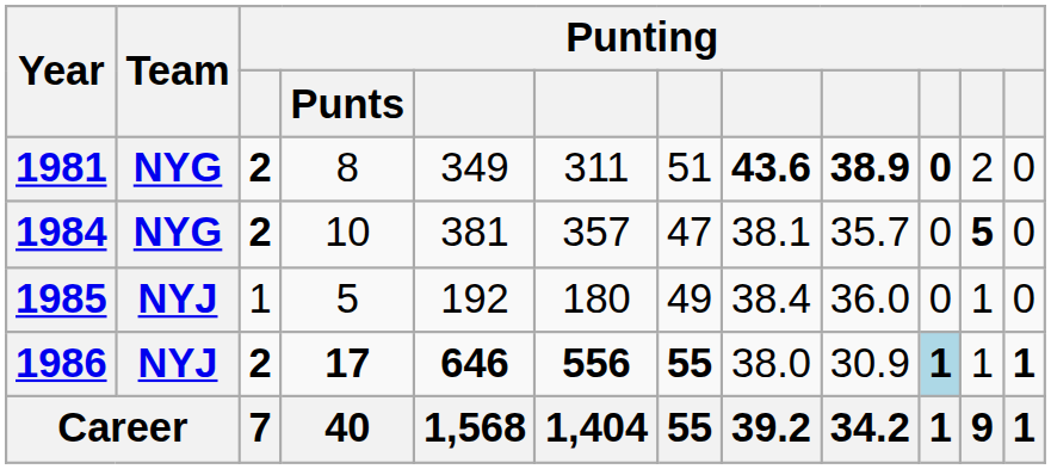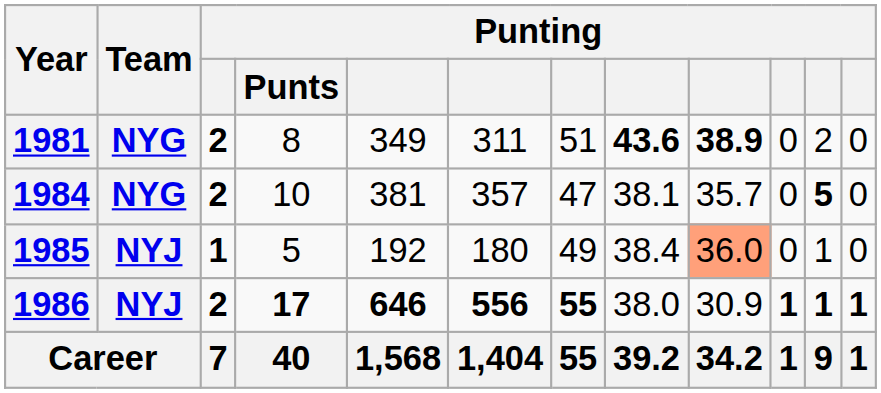1981 | column 10: bold -> normal
1985 | column 3: normal -> bold
1985 | column 9: no background -> lightsalmon background
1986 | column 10: lightblue background -> no background
1986 | column 11: normal -> bold
